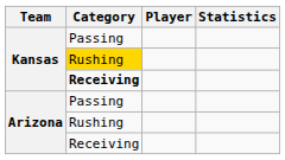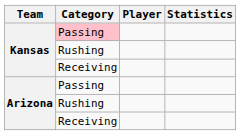Kansas / Passing | Category: no background -> pink background
Kansas / Rushing | Category: gold background -> no background
Kansas / Receiving | Category: bold -> normal
